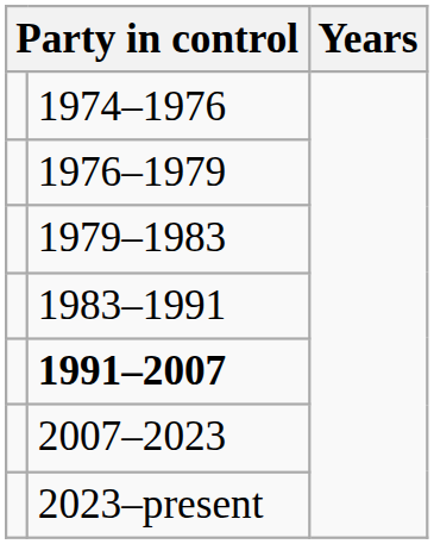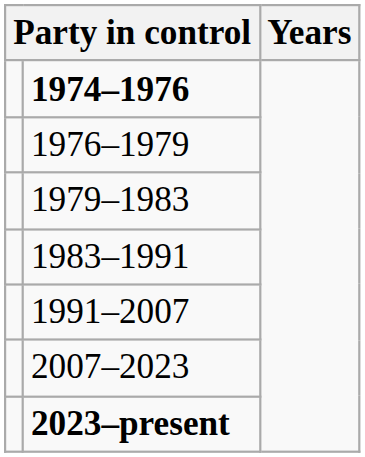1974–1976 | column 2: normal -> bold
1991–2007 | column 2: bold -> normal
2023–present | column 2: normal -> bold
